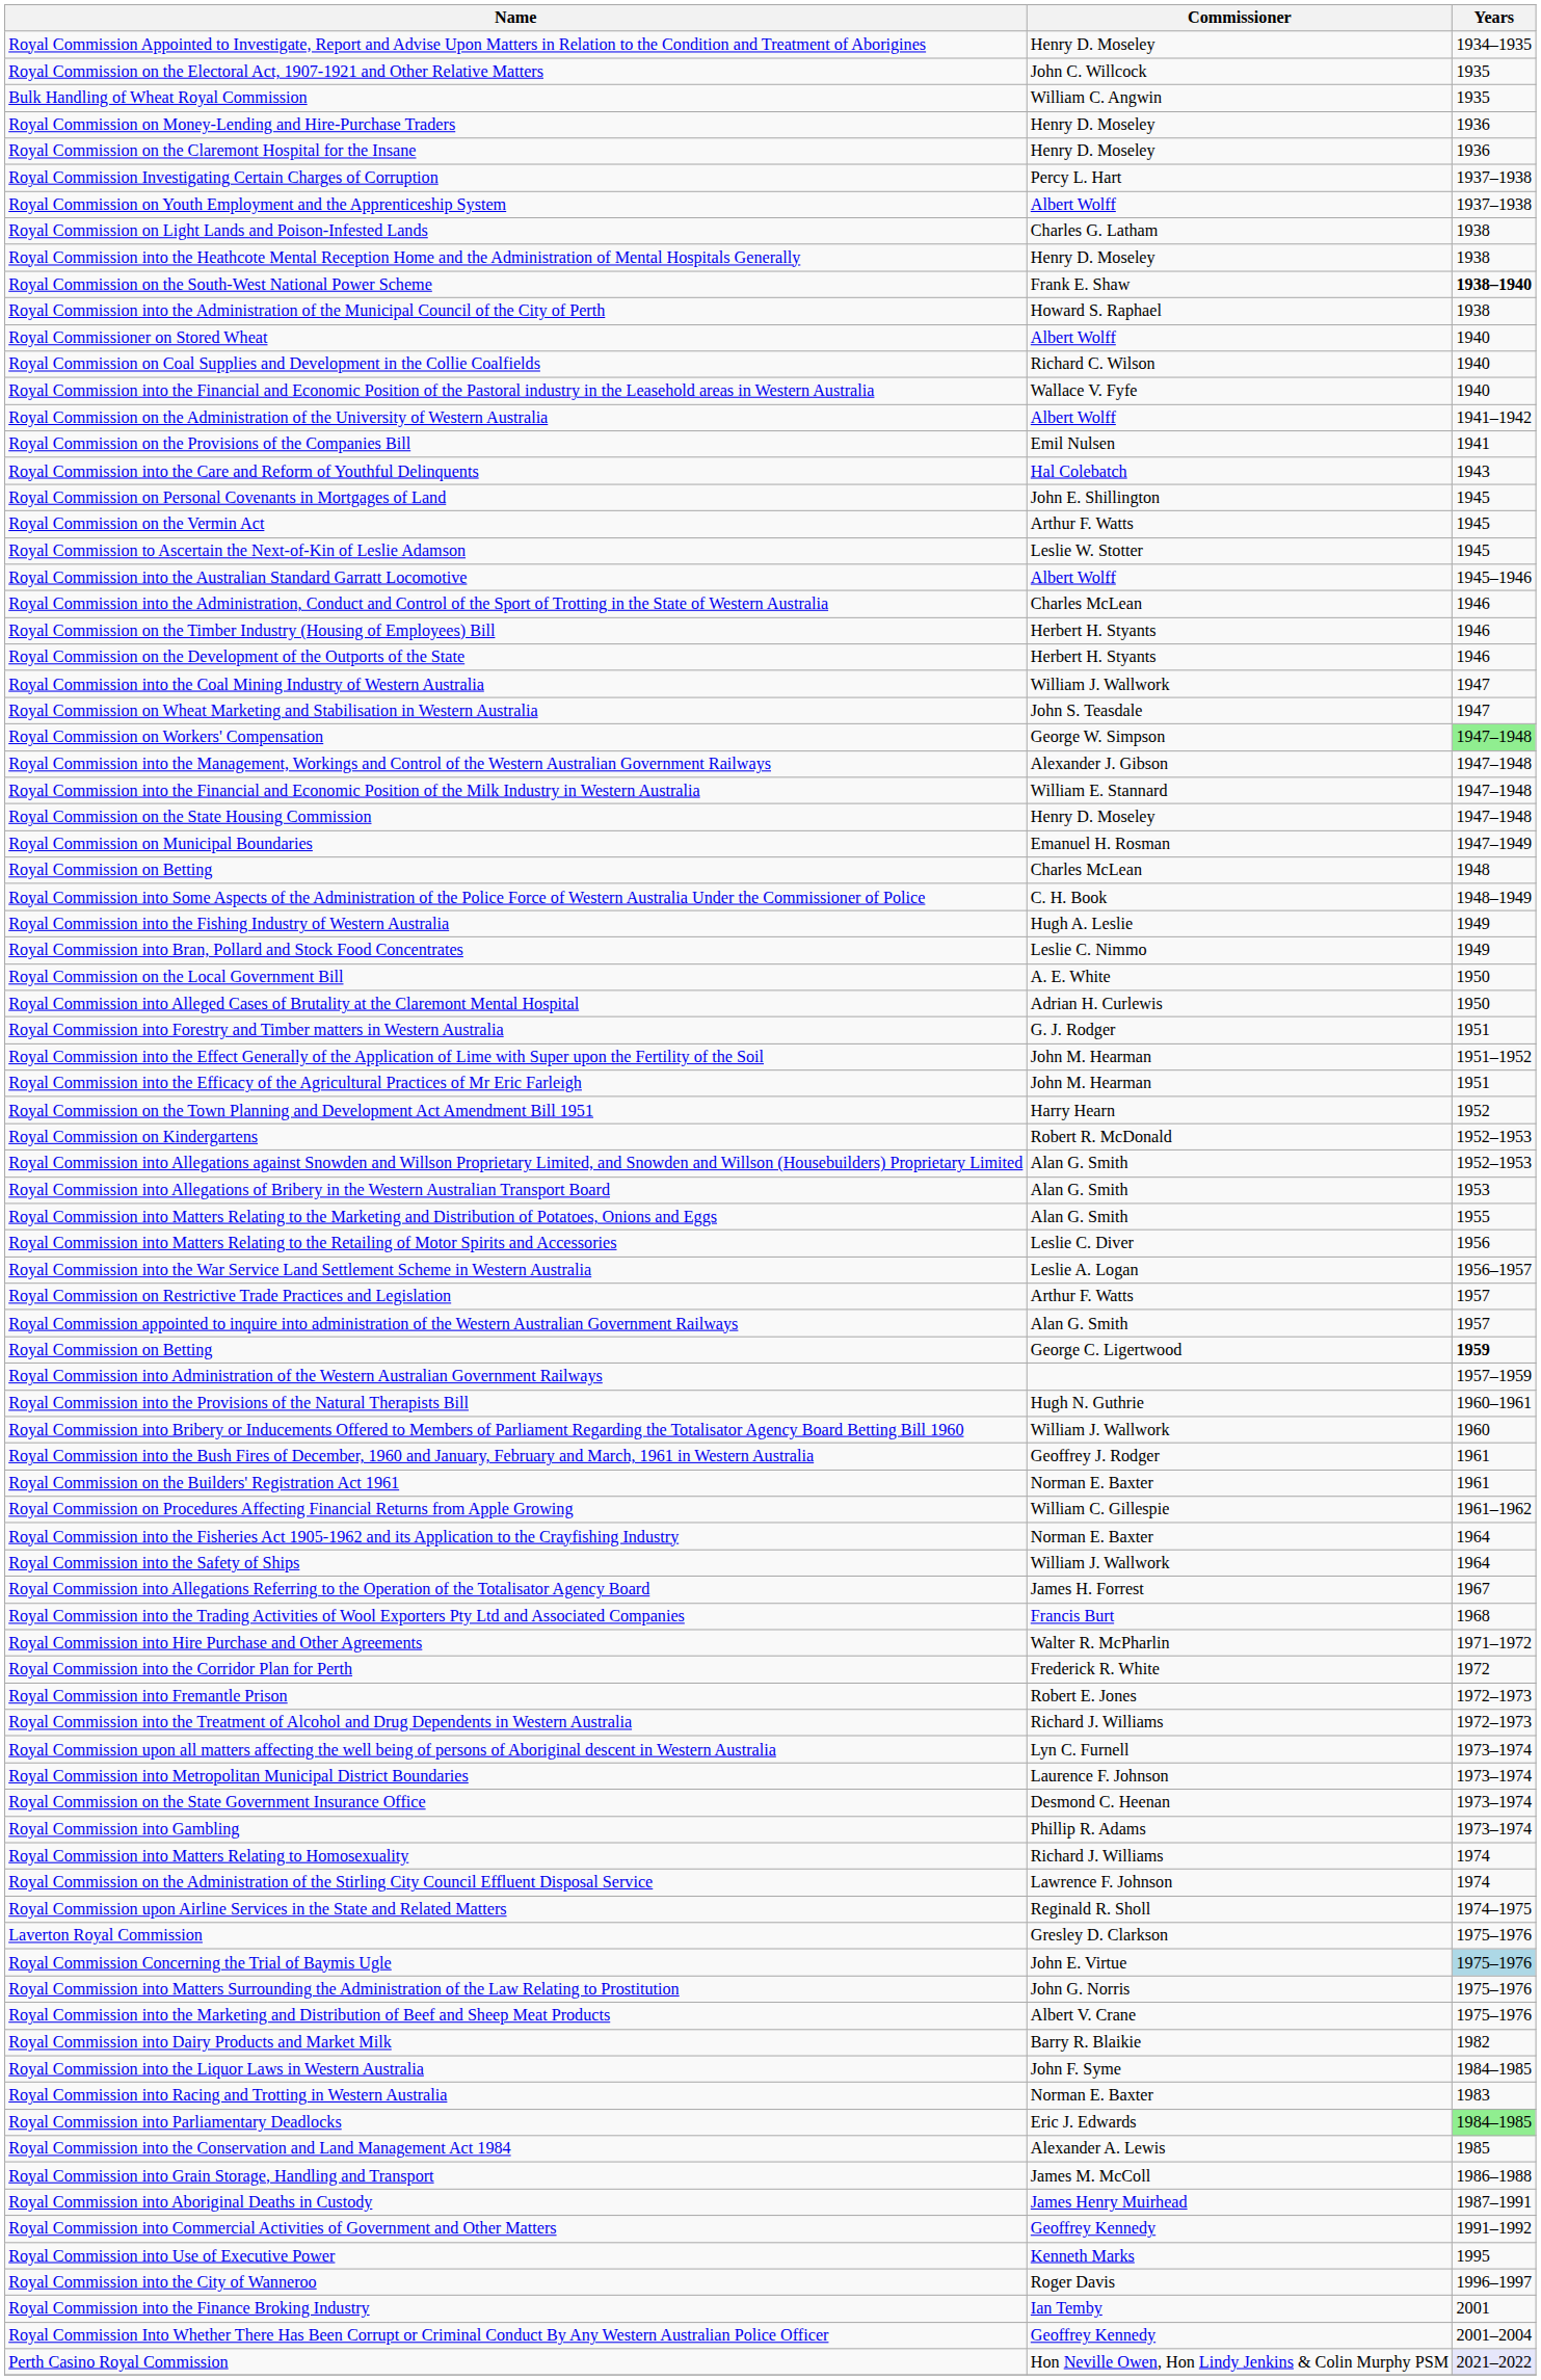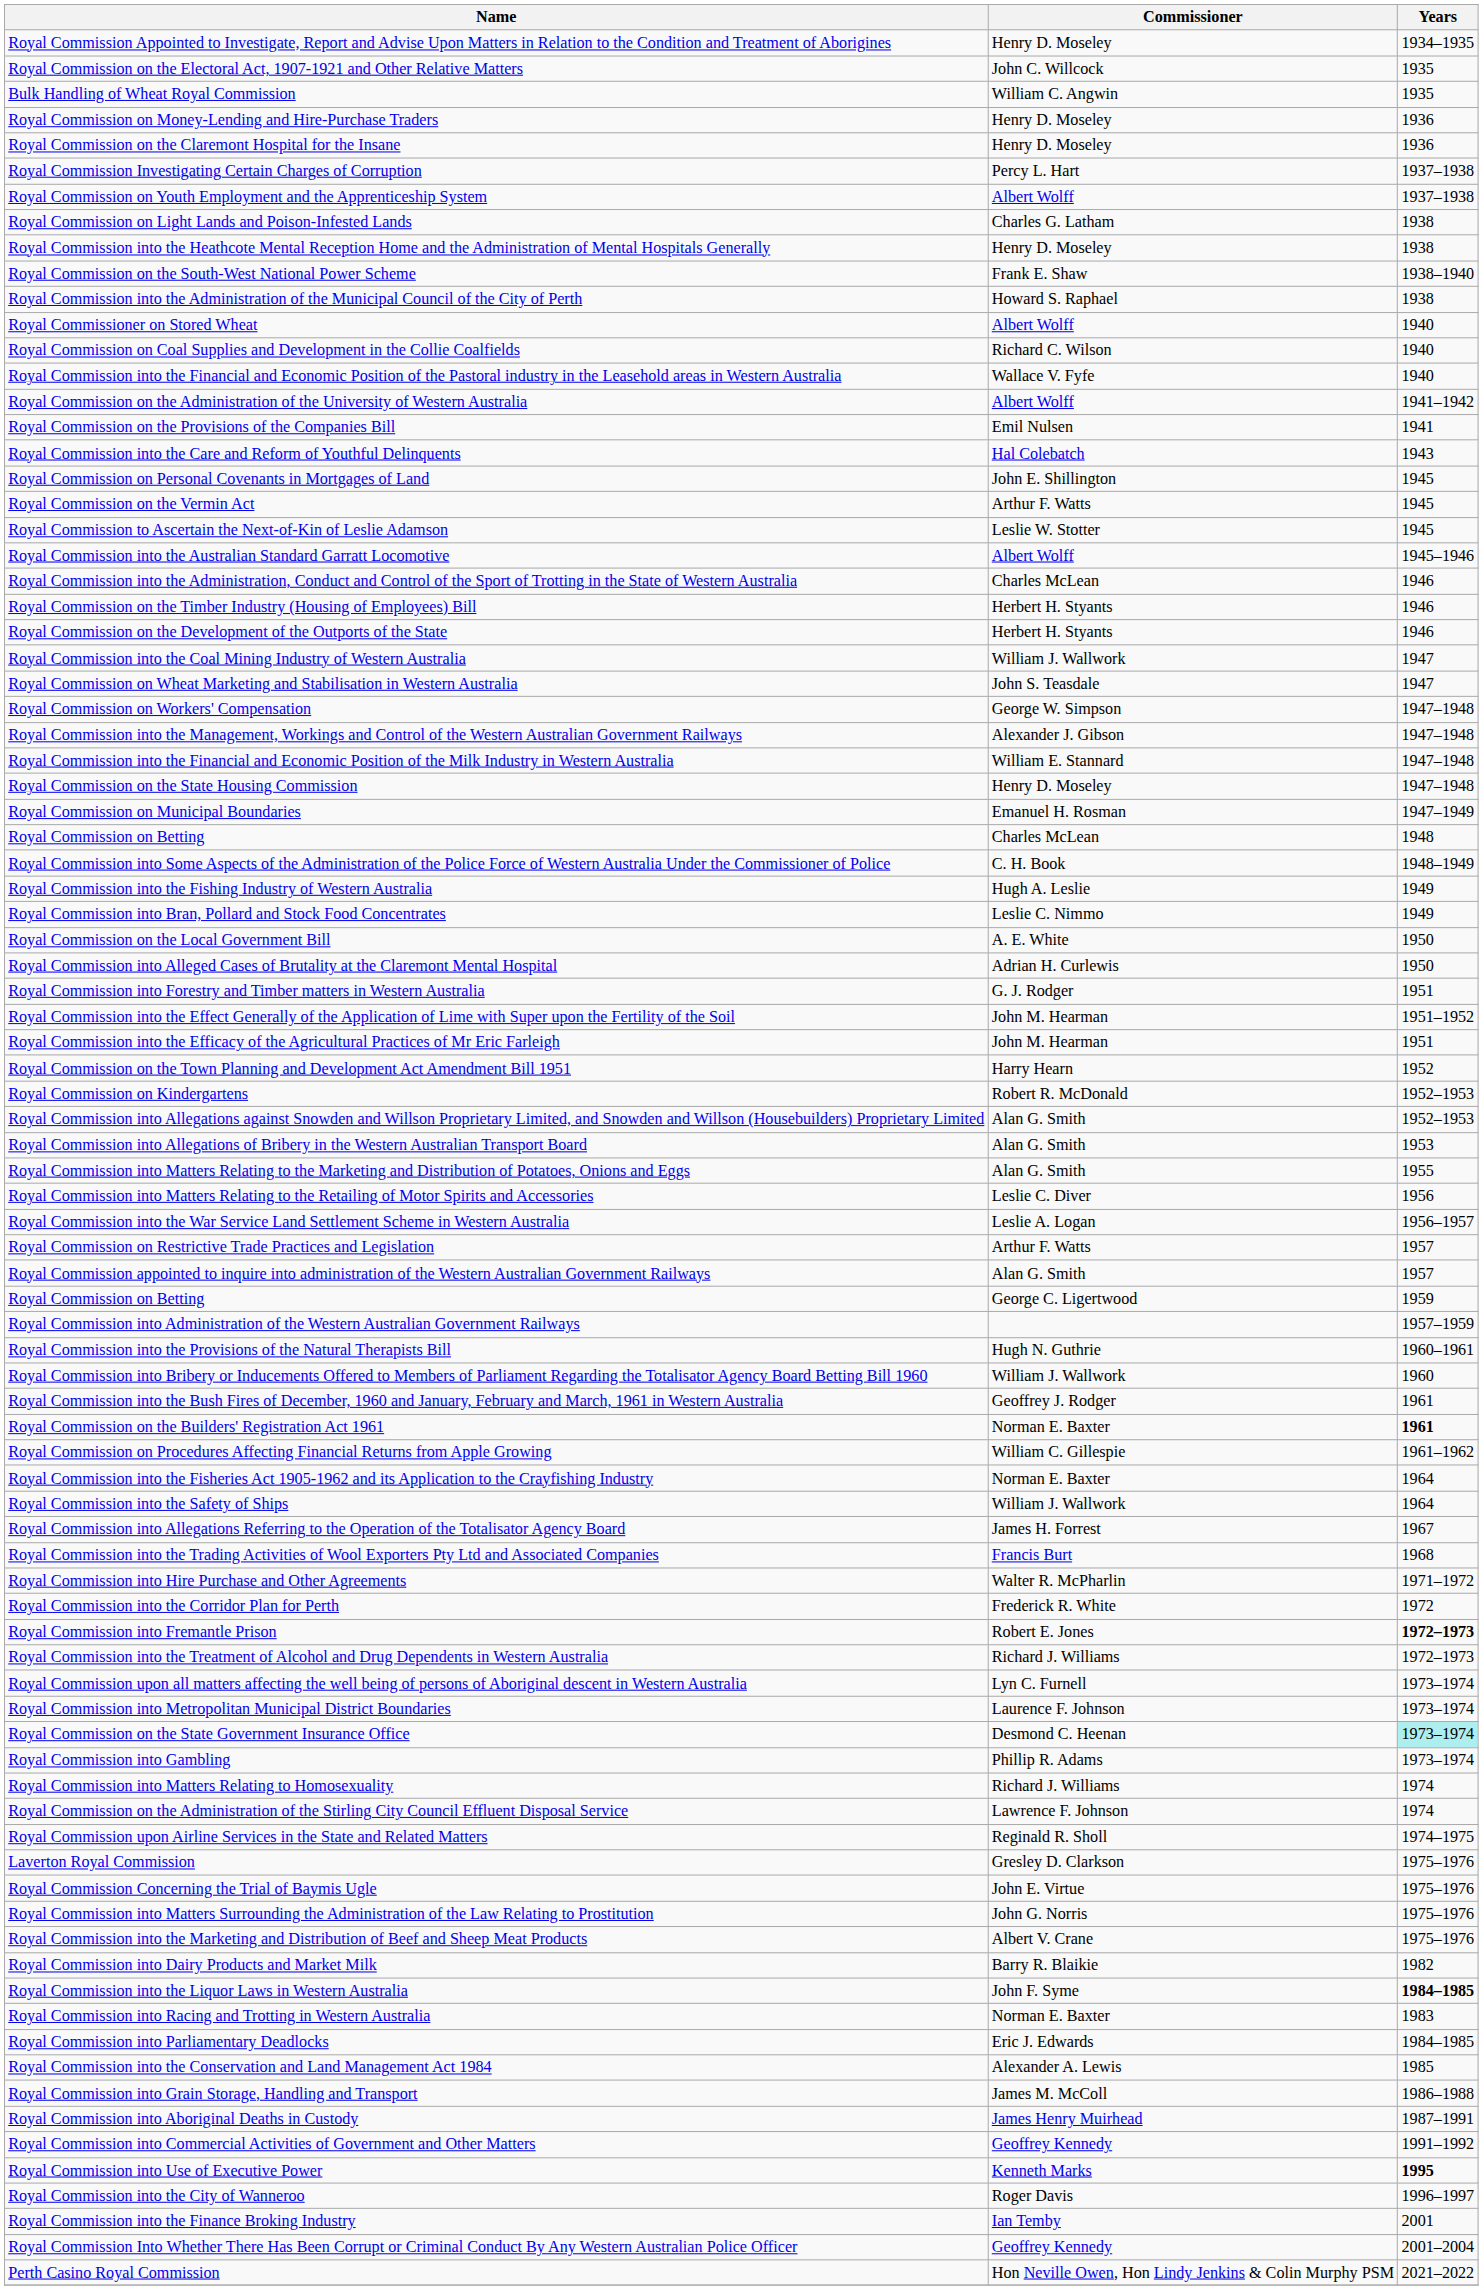Royal Commission on the South-West National Power Scheme | Years: bold -> normal
Royal Commission on Workers' Compensation | Years: lightgreen background -> no background
Royal Commission on Betting / George C. Ligertwood | Years: bold -> normal
Royal Commission on the Builders' Registration Act 1961 | Years: normal -> bold
Royal Commission into Fremantle Prison | Years: normal -> bold
Royal Commission on the State Government Insurance Office | Years: no background -> paleturquoise background
Royal Commission Concerning the Trial of Baymis Ugle | Years: lightblue background -> no background
Royal Commission into the Liquor Laws in Western Australia | Years: normal -> bold
Royal Commission into Parliamentary Deadlocks | Years: lightgreen background -> no background
Royal Commission into Use of Executive Power | Years: normal -> bold
Perth Casino Royal Commission | Years: lavender background -> no background
